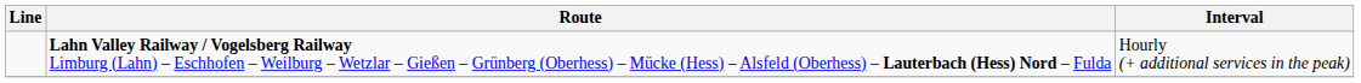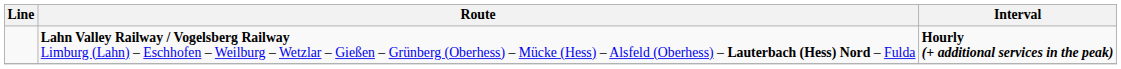row 2 | Interval: normal -> bold
